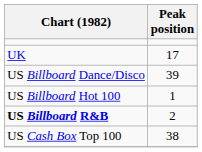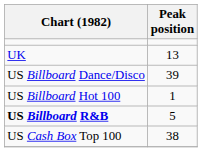row 3 | Peak position: 17 -> 13
row 6 | Peak position: 2 -> 5
